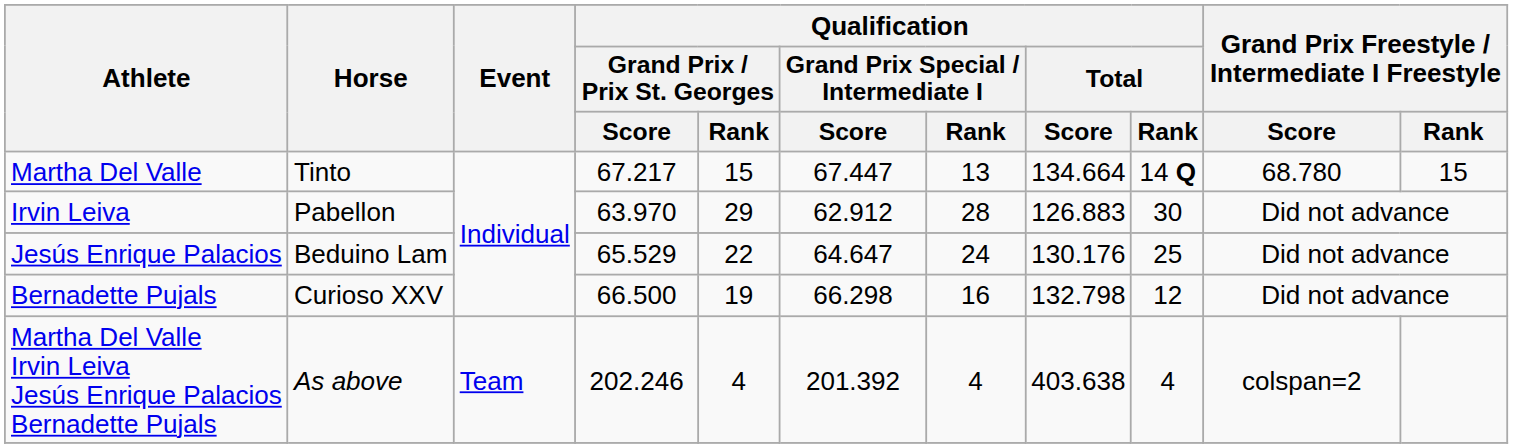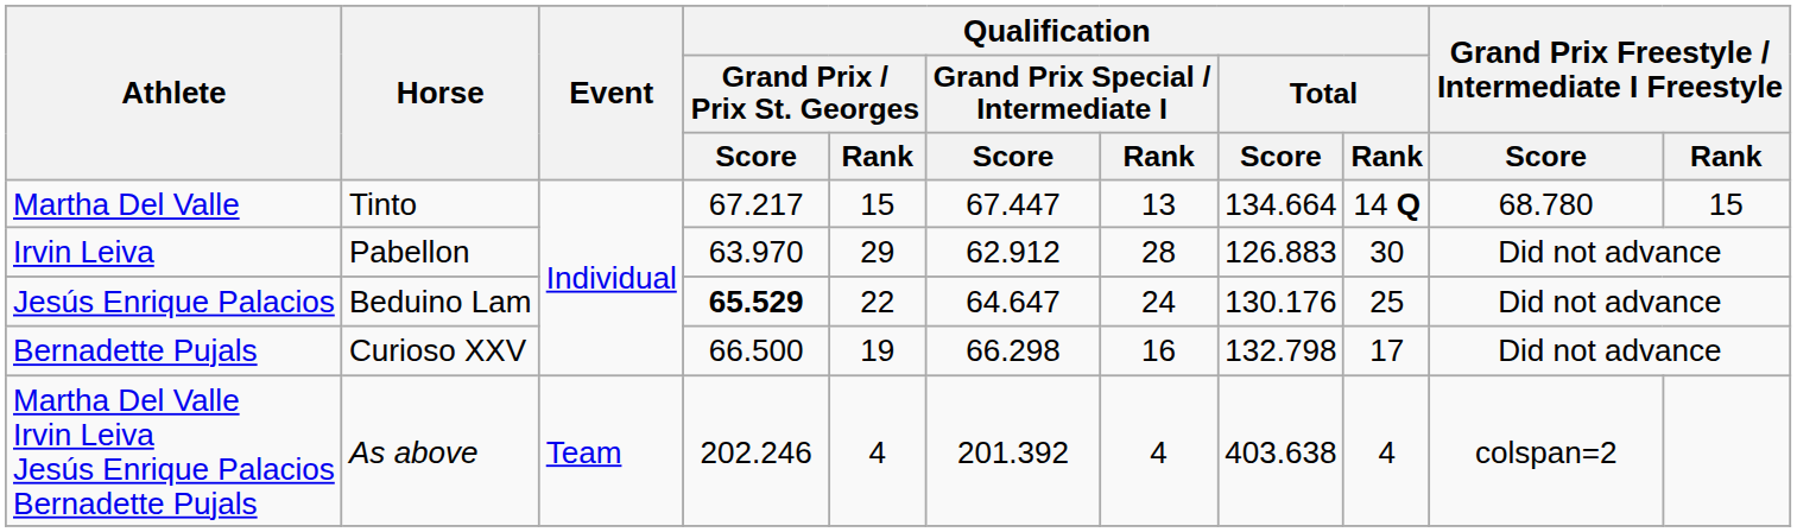Jesús Enrique Palacios | Qualification / Grand Prix / Prix St. Georges / Score: normal -> bold
Bernadette Pujals | Qualification / Total / Rank: 12 -> 17
